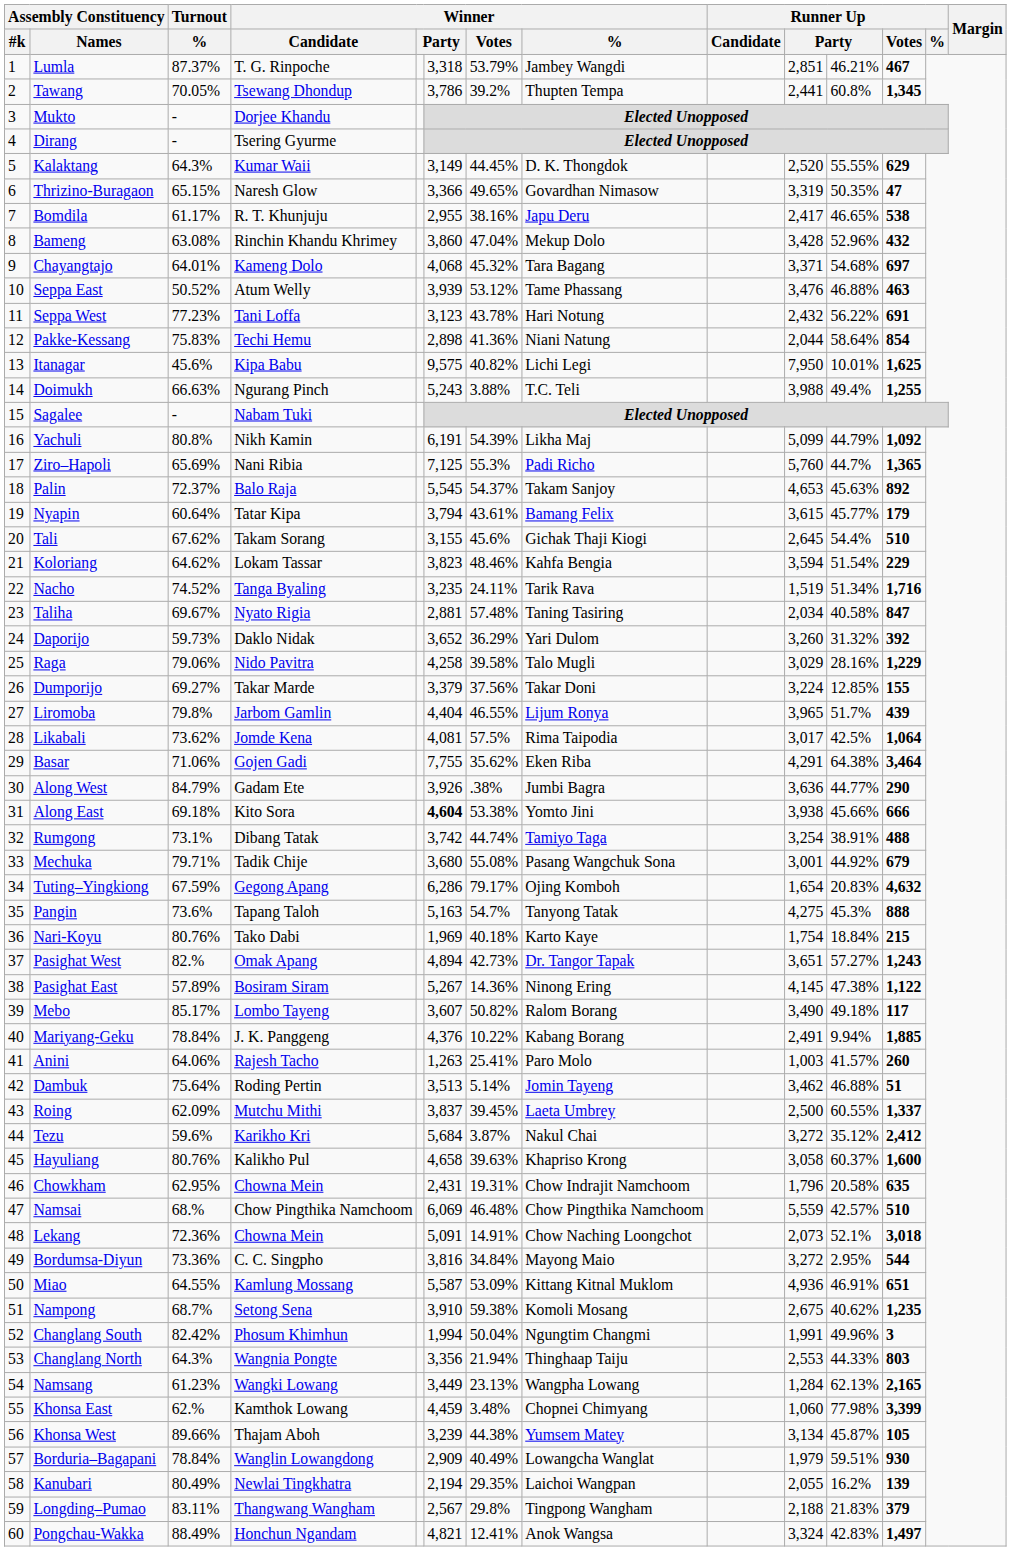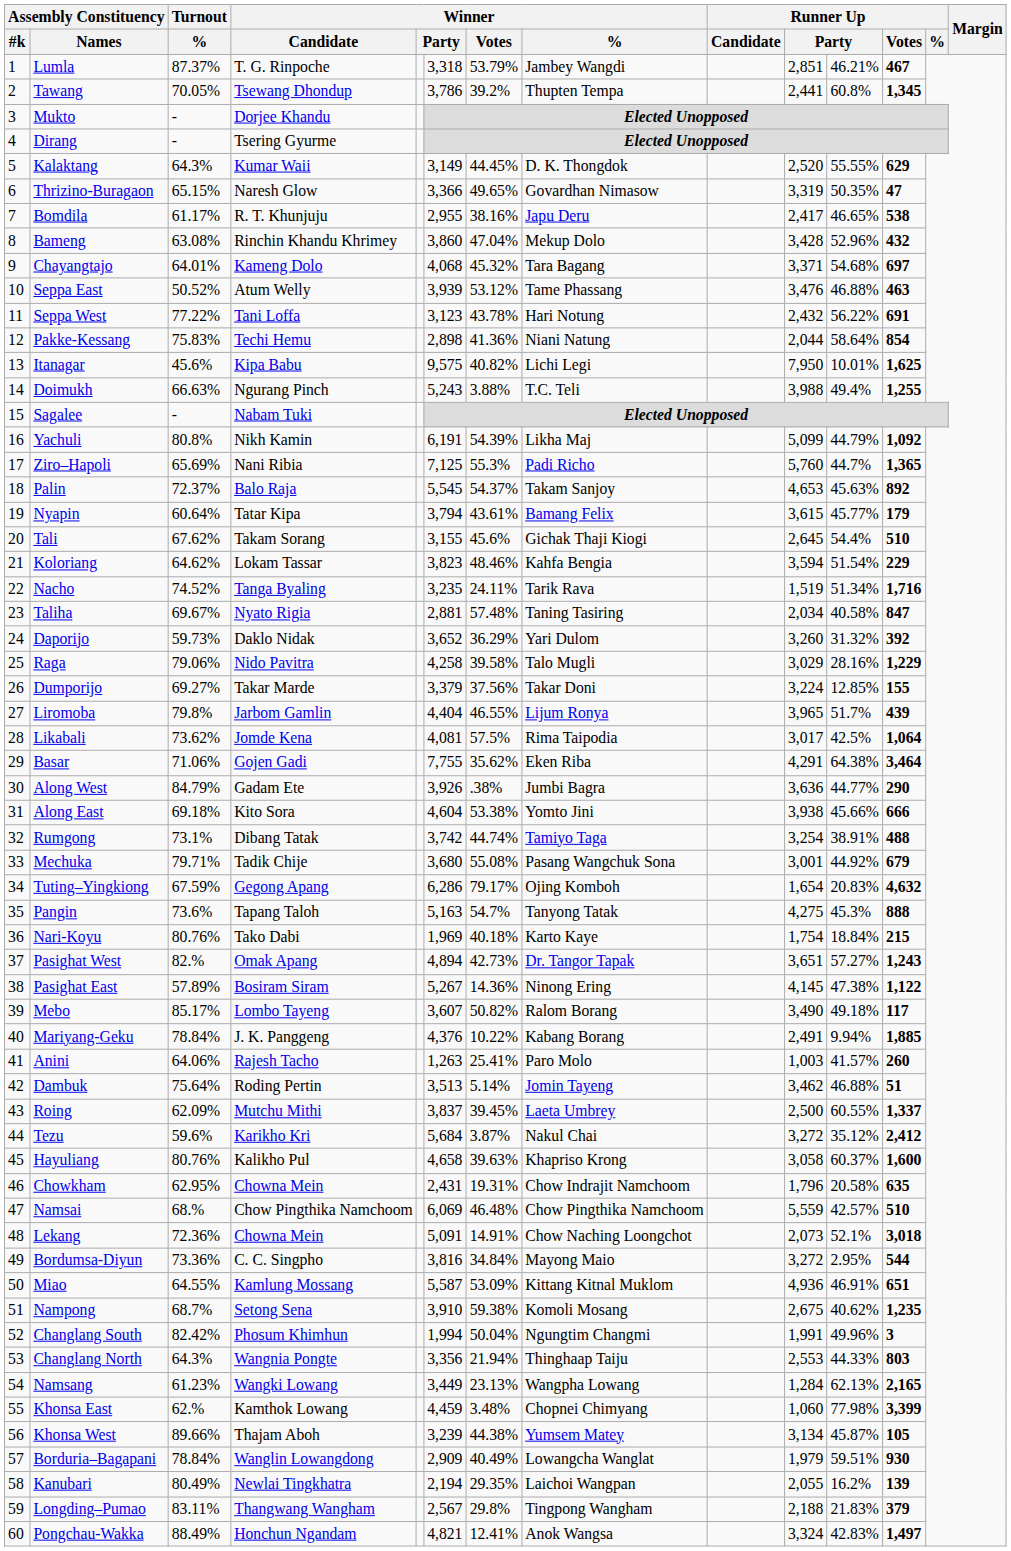Seppa West | Turnout / %: 77.23% -> 77.22%
Along East | column 6: bold -> normal
